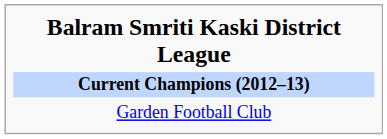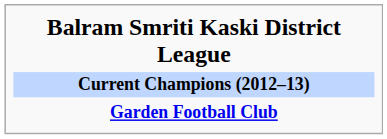row 3 | column 1: normal -> bold
